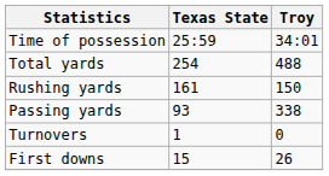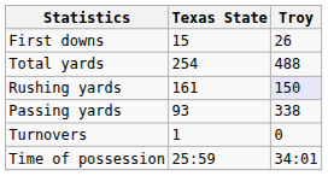rows swapped: First downs <-> Time of possession
Rushing yards | Troy: no background -> lavender background
